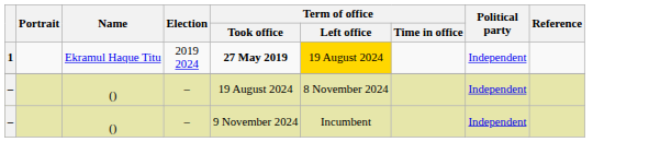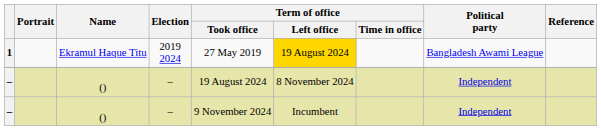1 | Term of office / Took office: bold -> normal
1 | Political party: Independent -> Bangladesh Awami League
